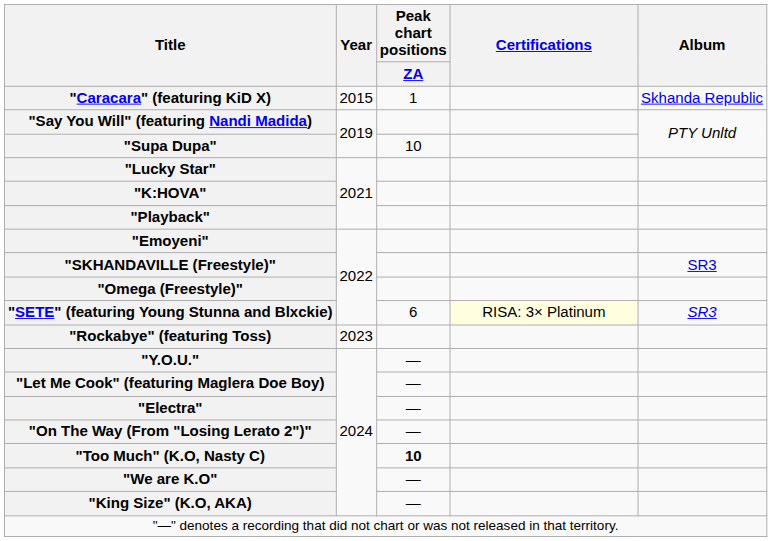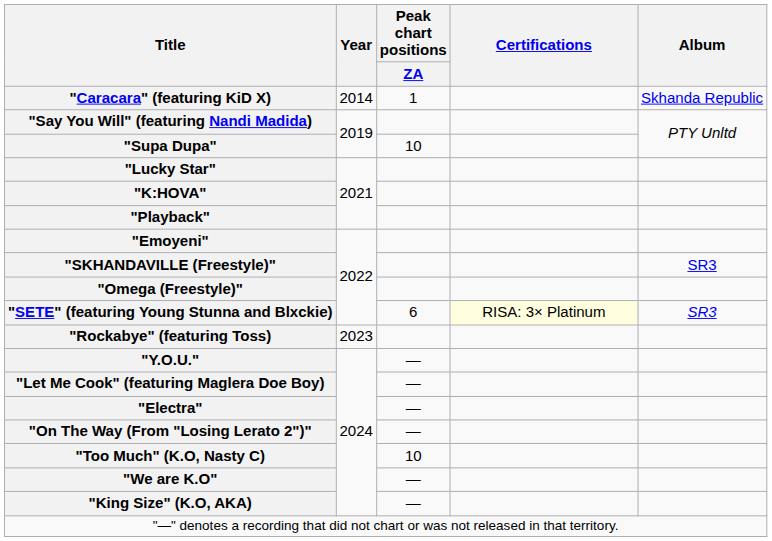"Caracara" (featuring KiD X) | Year: 2015 -> 2014
"Too Much" (K.O, Nasty C) | Peak chart positions / ZA: bold -> normal
